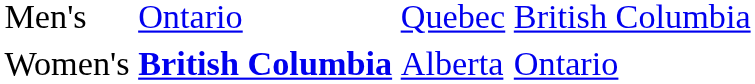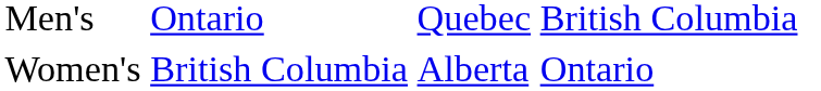Women's | column 2: bold -> normal
